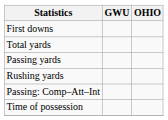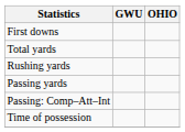rows swapped: Rushing yards <-> Passing yards
